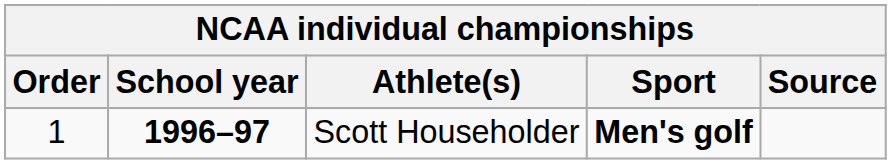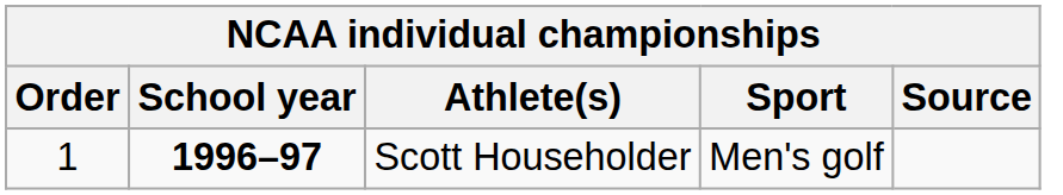Scott Householder | Sport: bold -> normal
